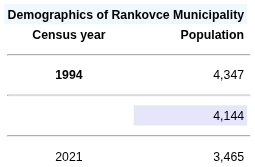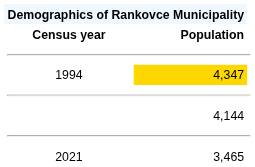4,347 | Demographics of Rankovce Municipality / Census year: bold -> normal
4,347 | Demographics of Rankovce Municipality / Population: no background -> gold background
4,144 | Demographics of Rankovce Municipality / Population: lavender background -> no background
